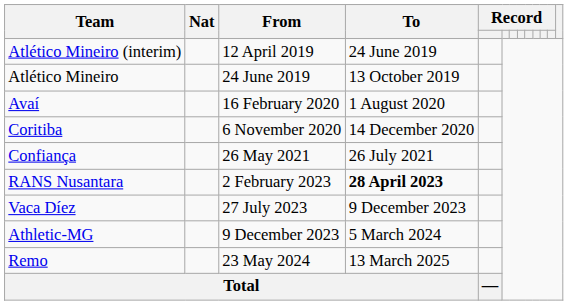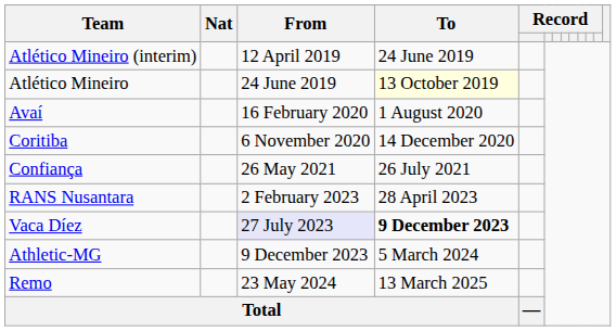Atlético Mineiro | To: no background -> lightyellow background
RANS Nusantara | To: bold -> normal
Vaca Díez | From: no background -> lavender background
Vaca Díez | To: normal -> bold
